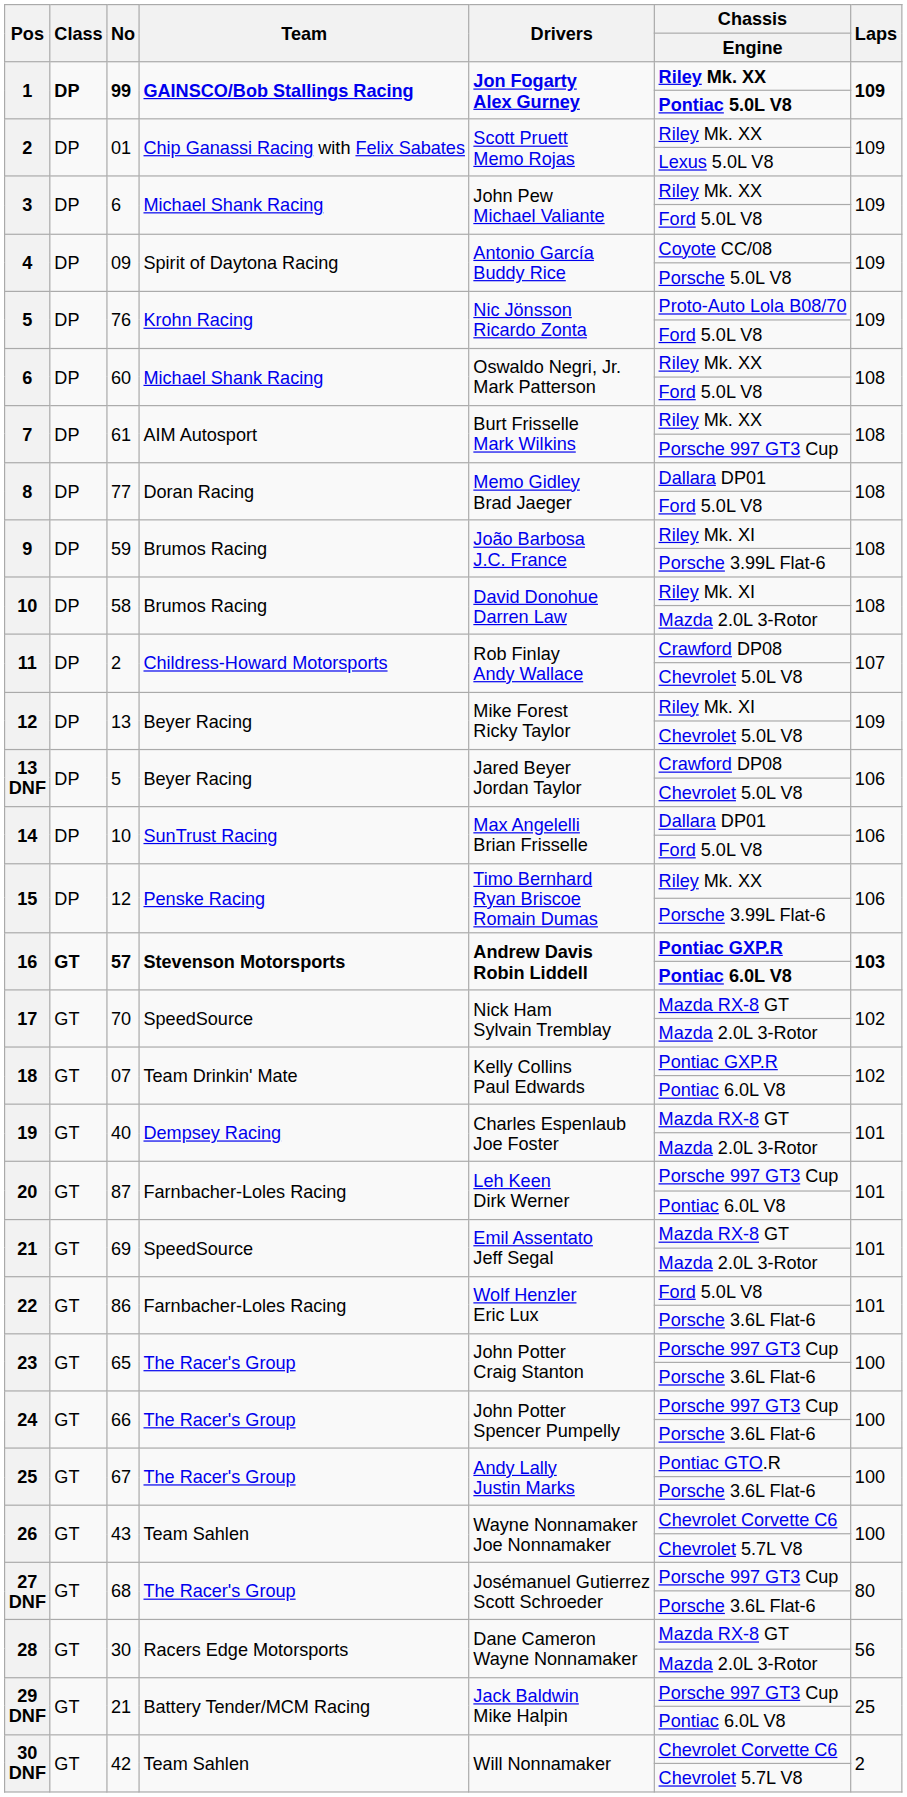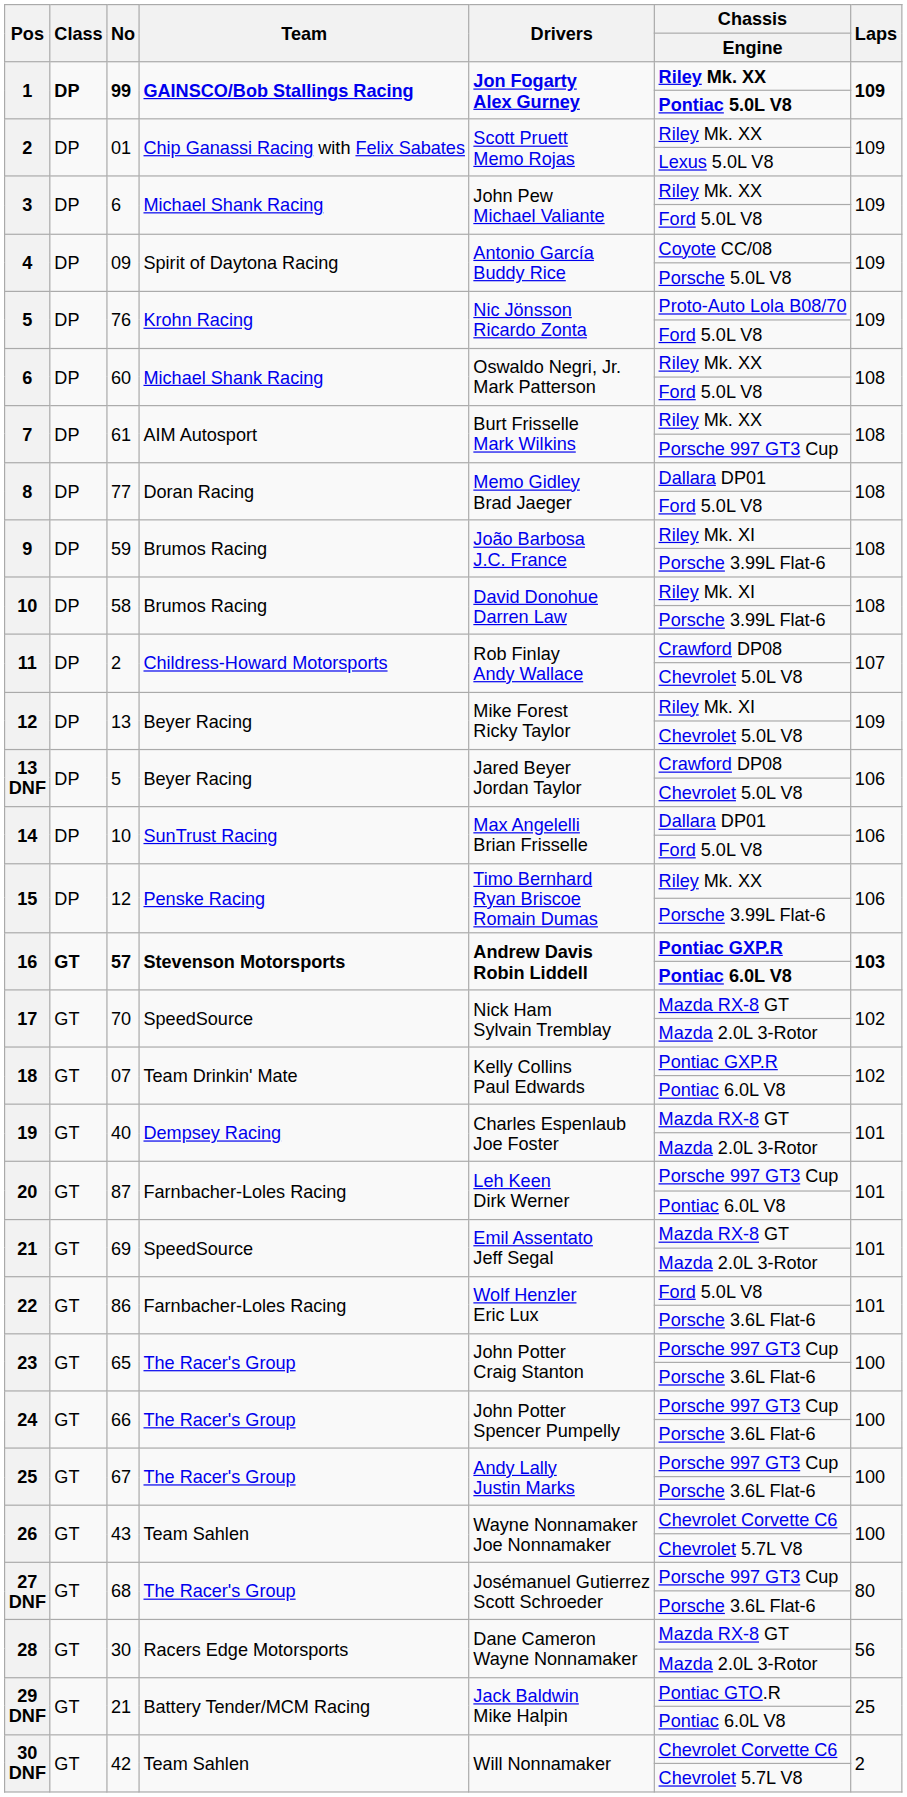row 22 | Chassis / Engine: Mazda 2.0L 3-Rotor -> Porsche 3.99L Flat-6
row 51 | Chassis / Engine: Pontiac GTO.R -> Porsche 997 GT3 Cup
row 59 | Chassis / Engine: Porsche 997 GT3 Cup -> Pontiac GTO.R
